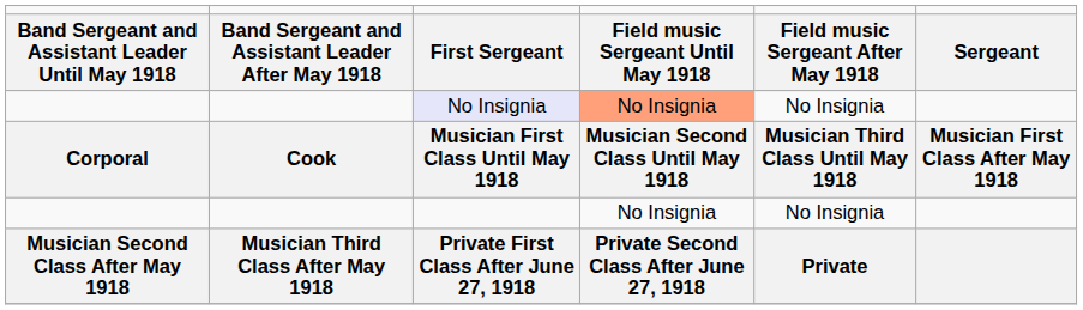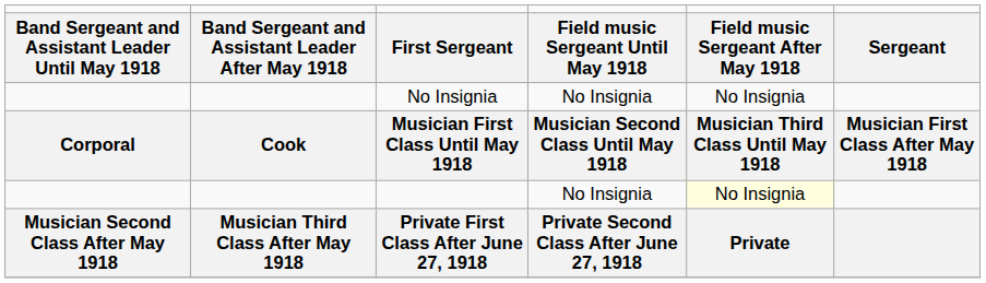row 3 | column 3: lavender background -> no background
row 3 | column 4: lightsalmon background -> no background
row 5 | column 5: no background -> lightyellow background
